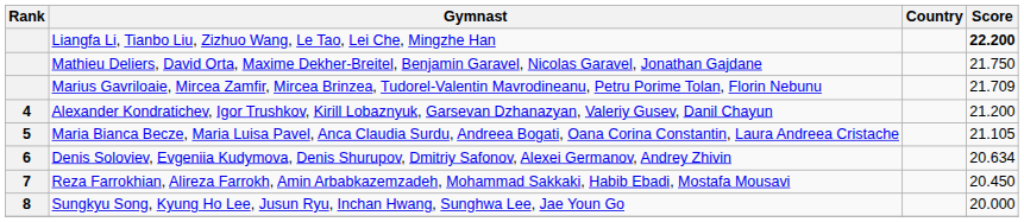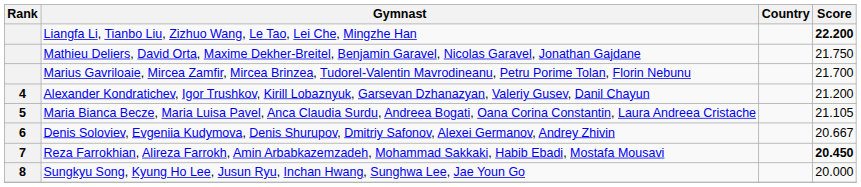row 4 | Score: 21.709 -> 21.700
row 7 | Score: 20.634 -> 20.667
row 8 | Score: normal -> bold
